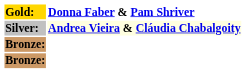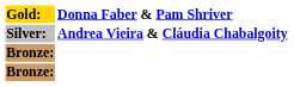row 2 | Donna Faber & Pam Shriver: lightyellow background -> no background
